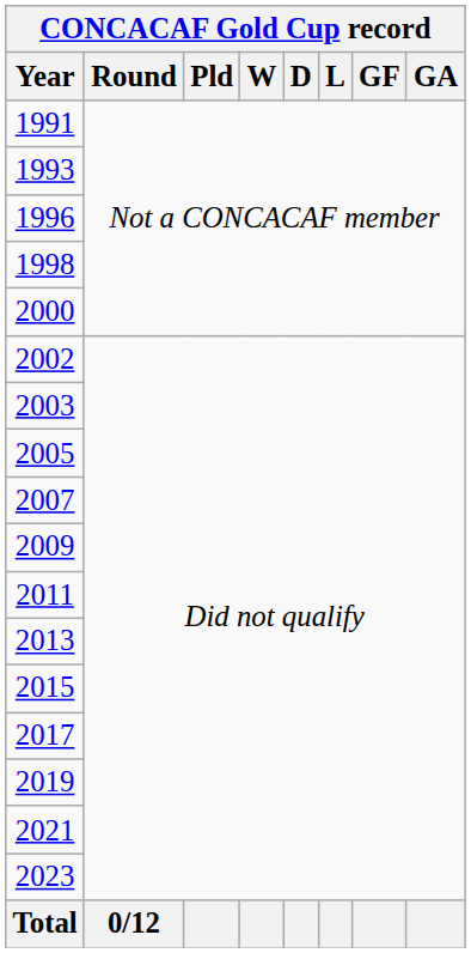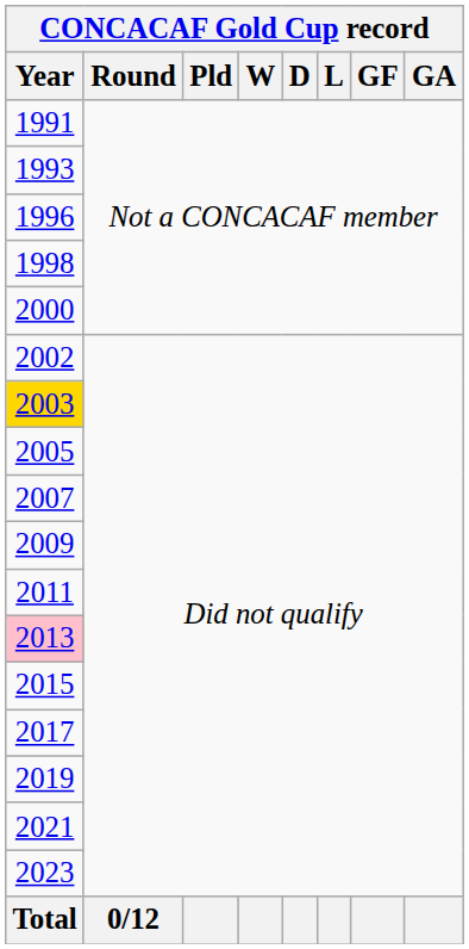2003 | CONCACAF Gold Cup record / Year: no background -> gold background
2013 | CONCACAF Gold Cup record / Year: no background -> pink background
